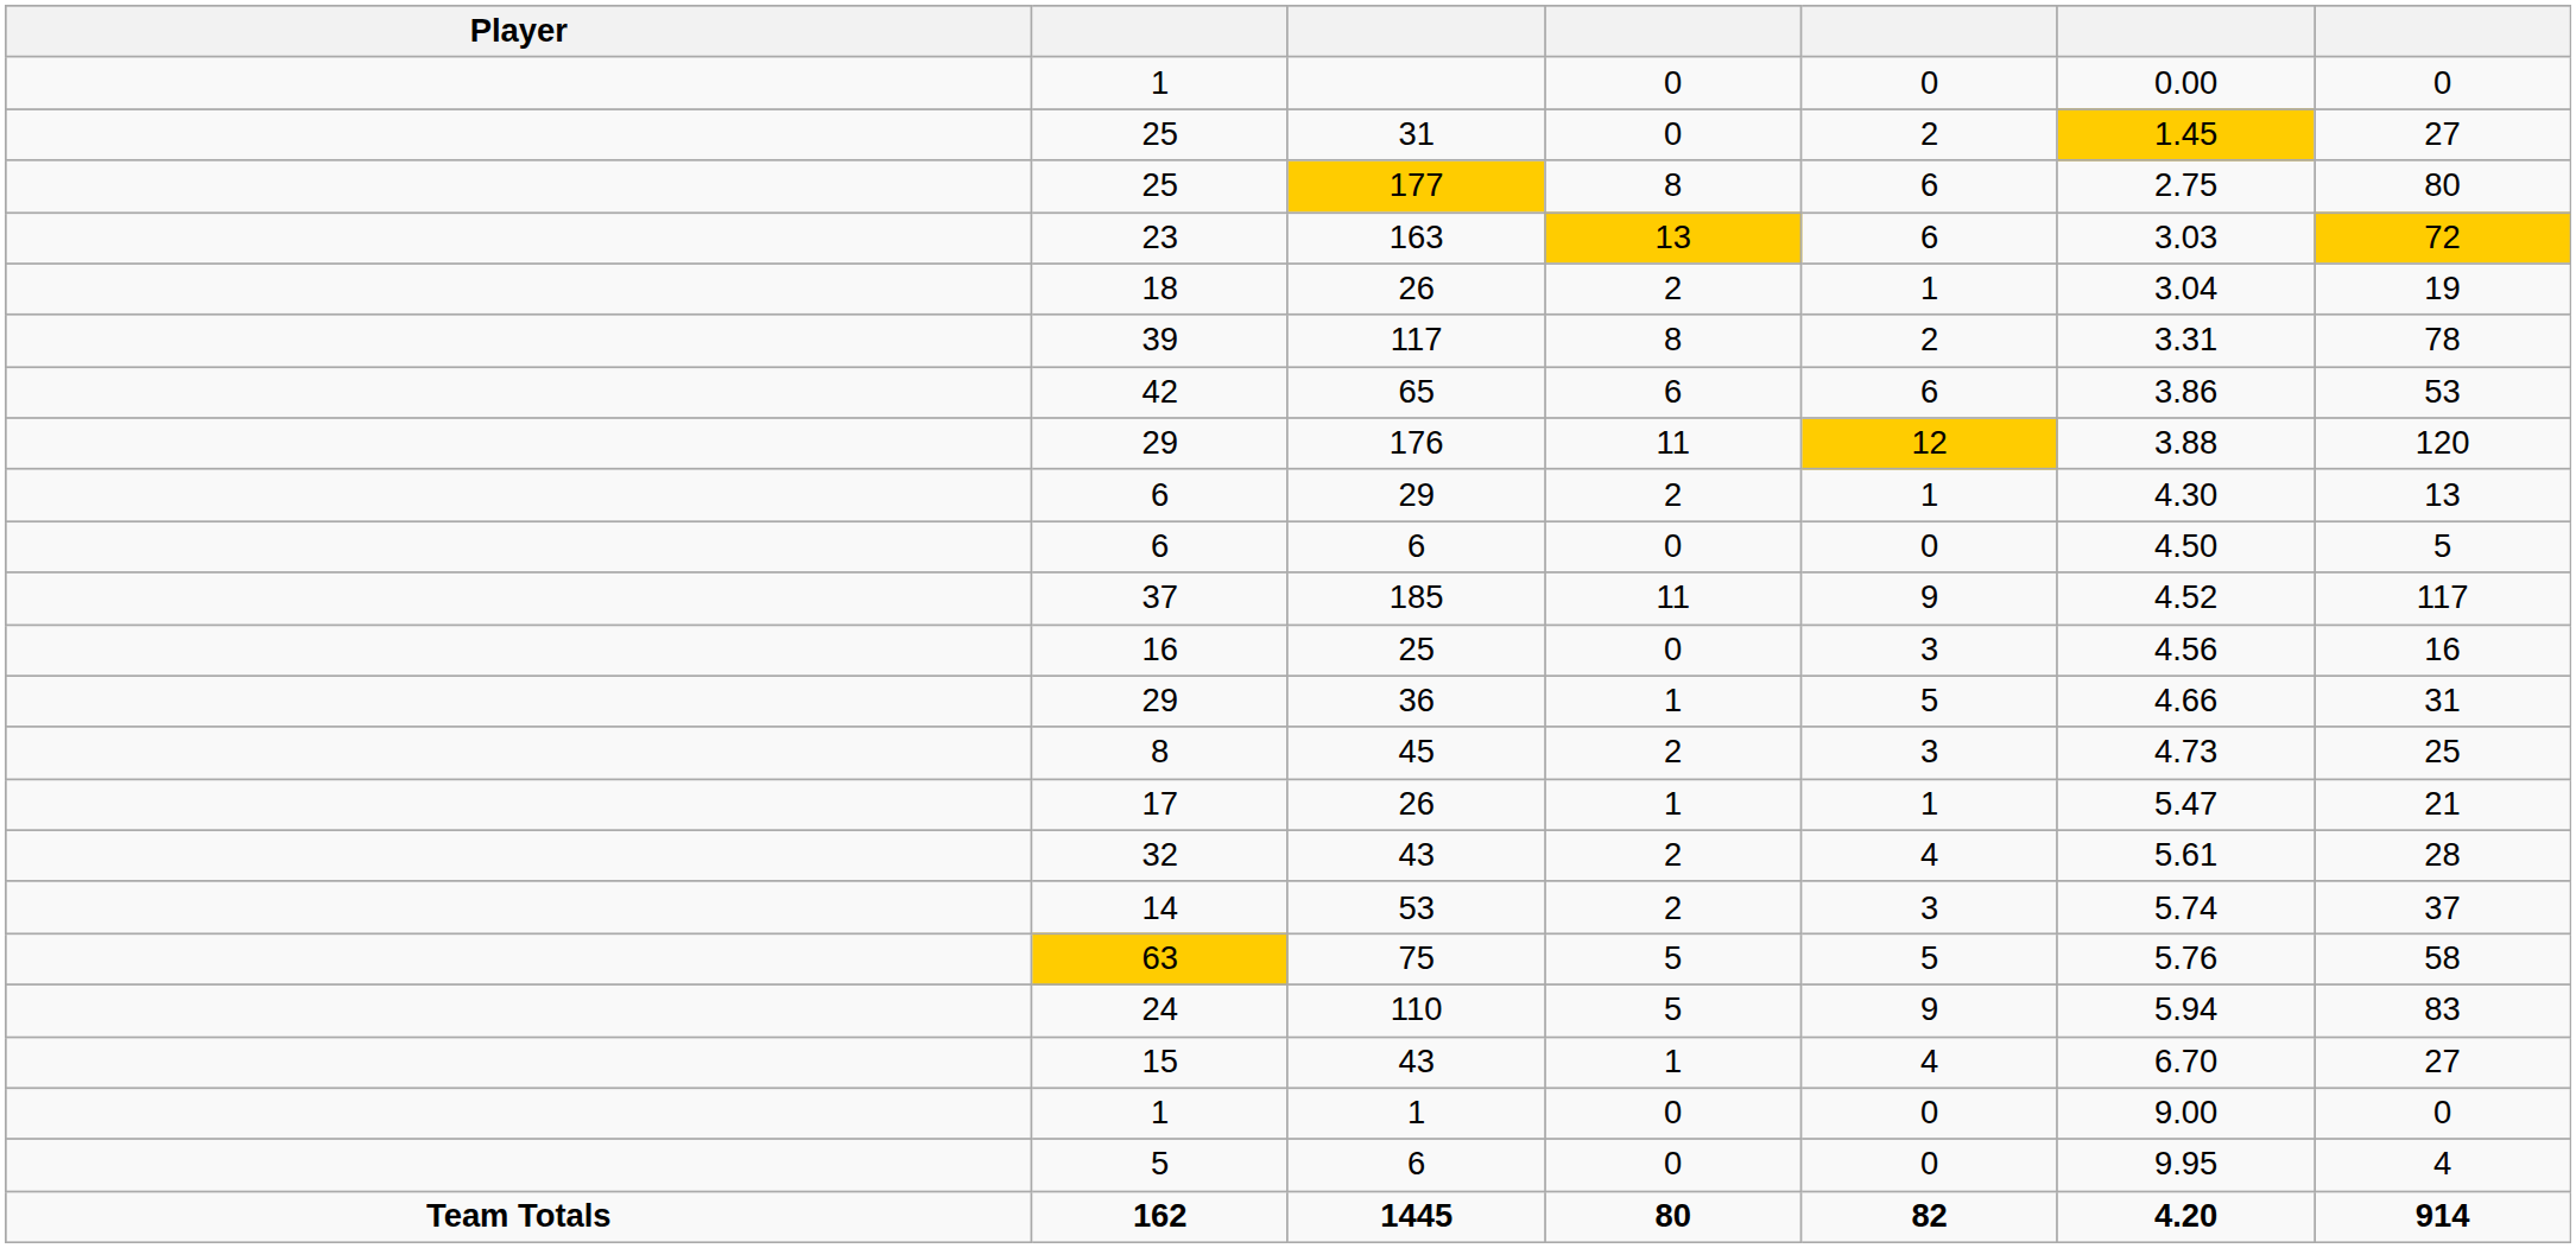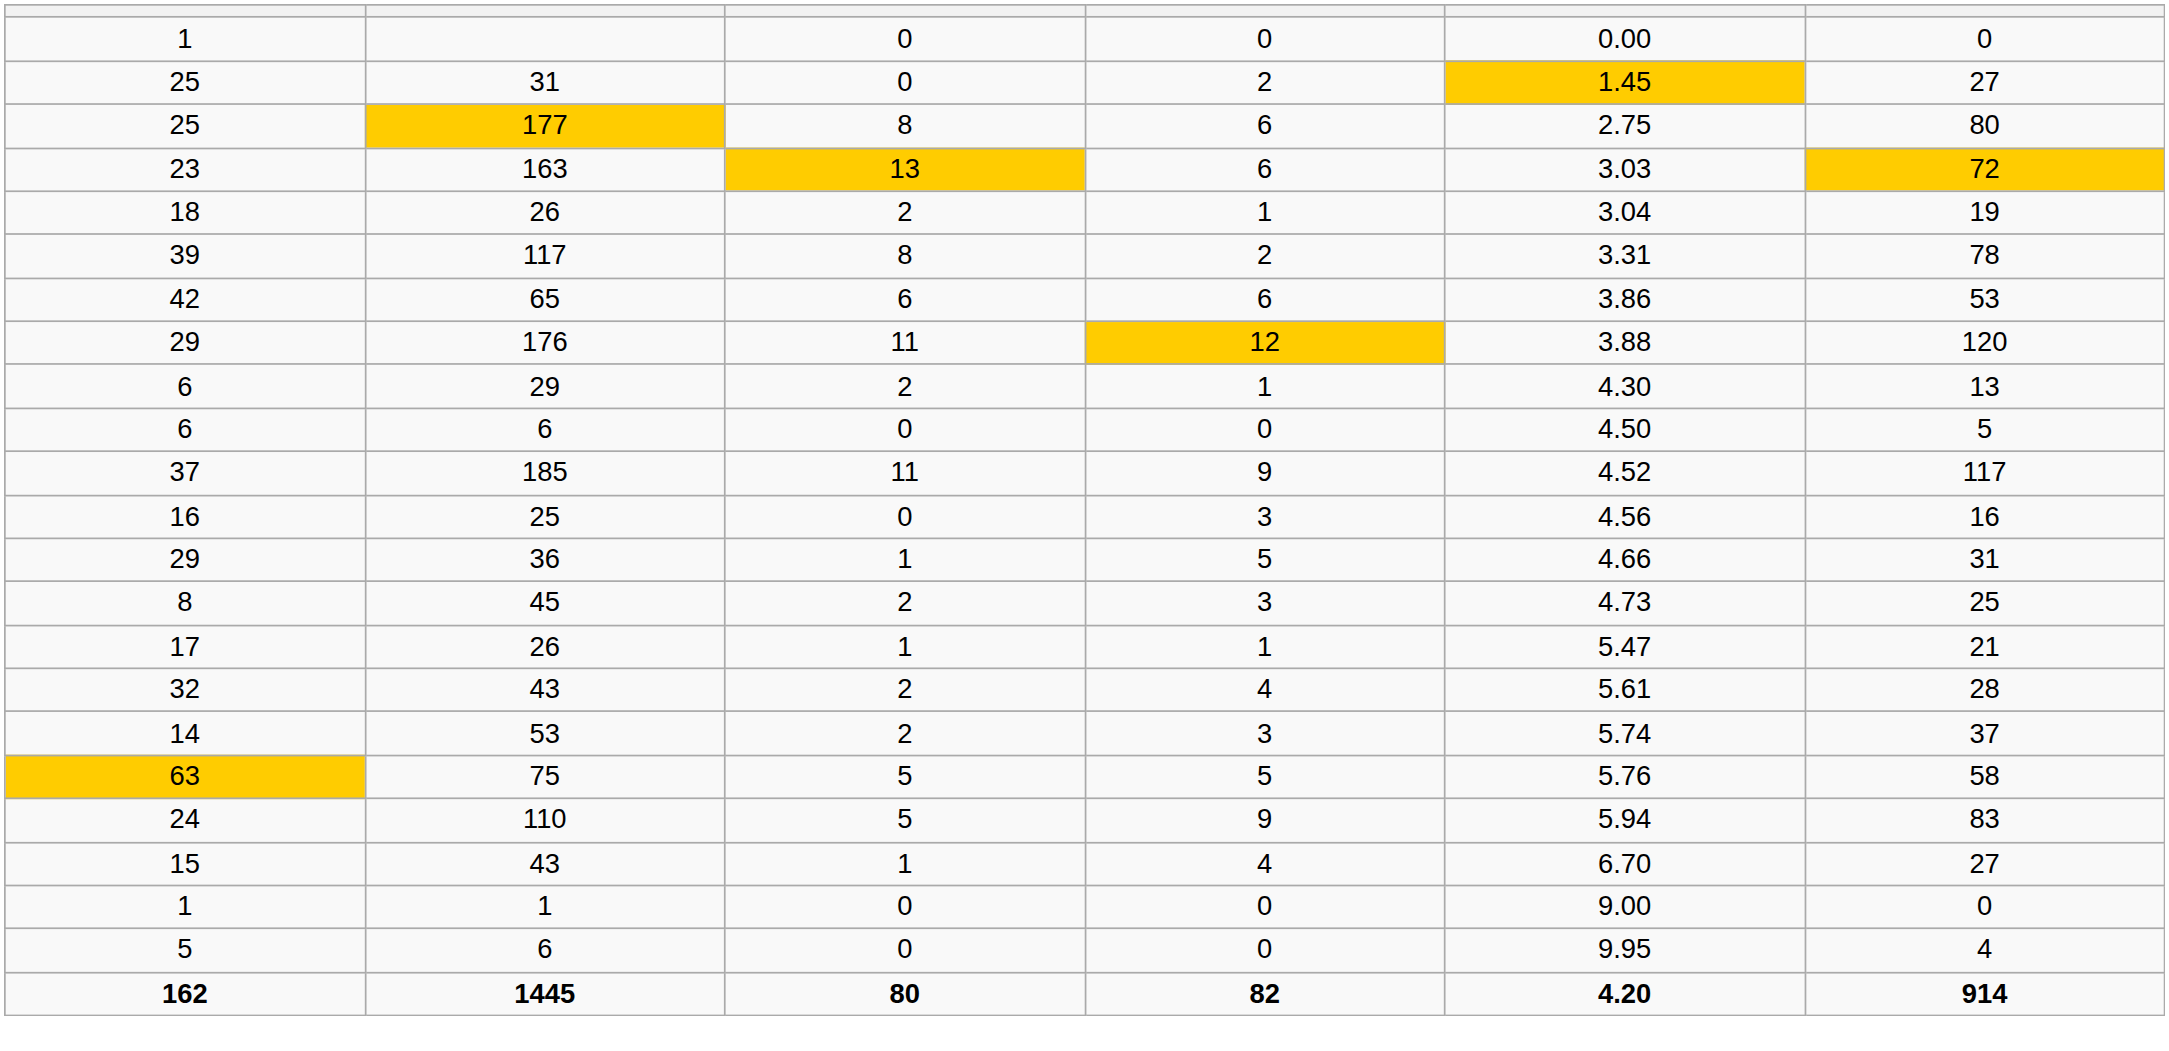- column: Player | Team Totals
